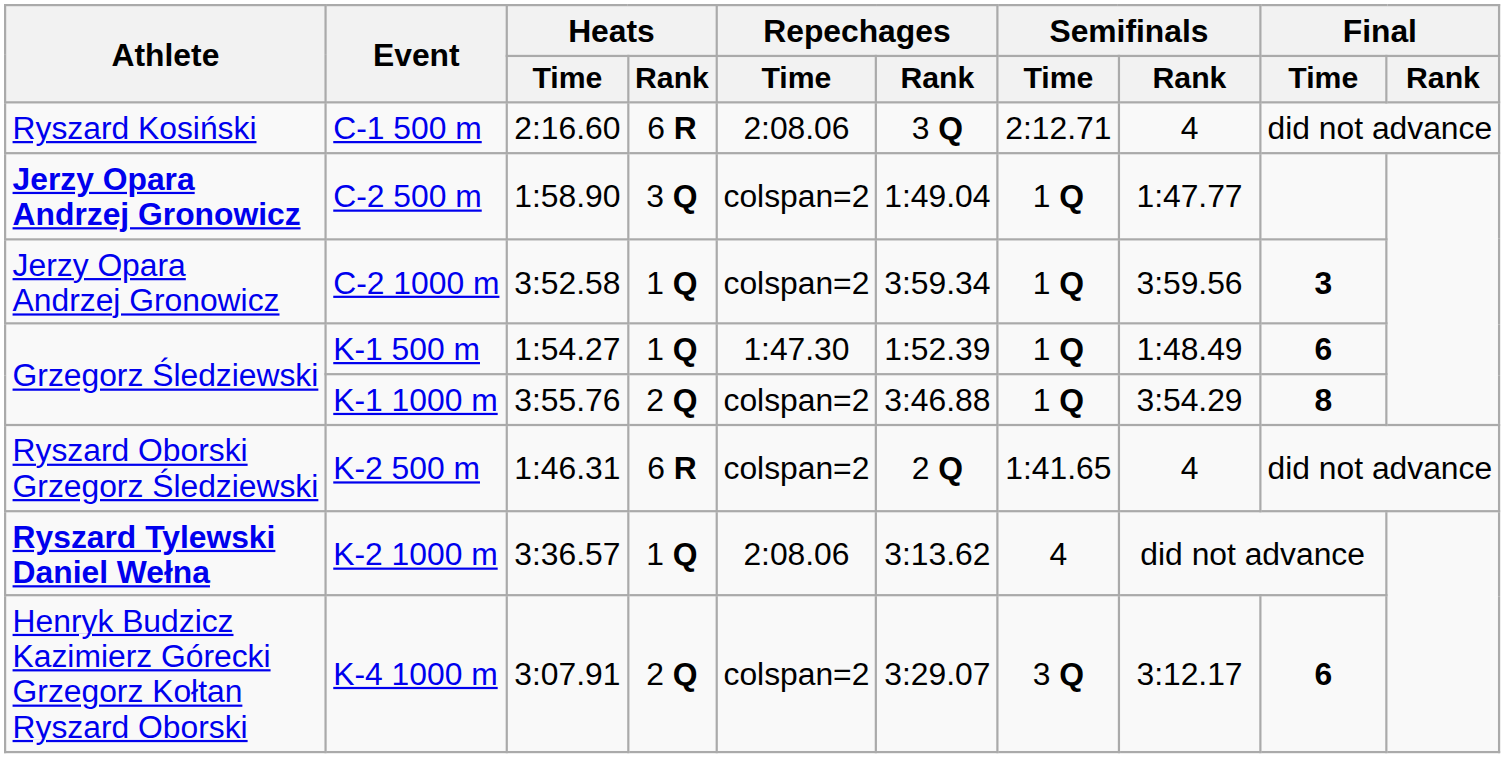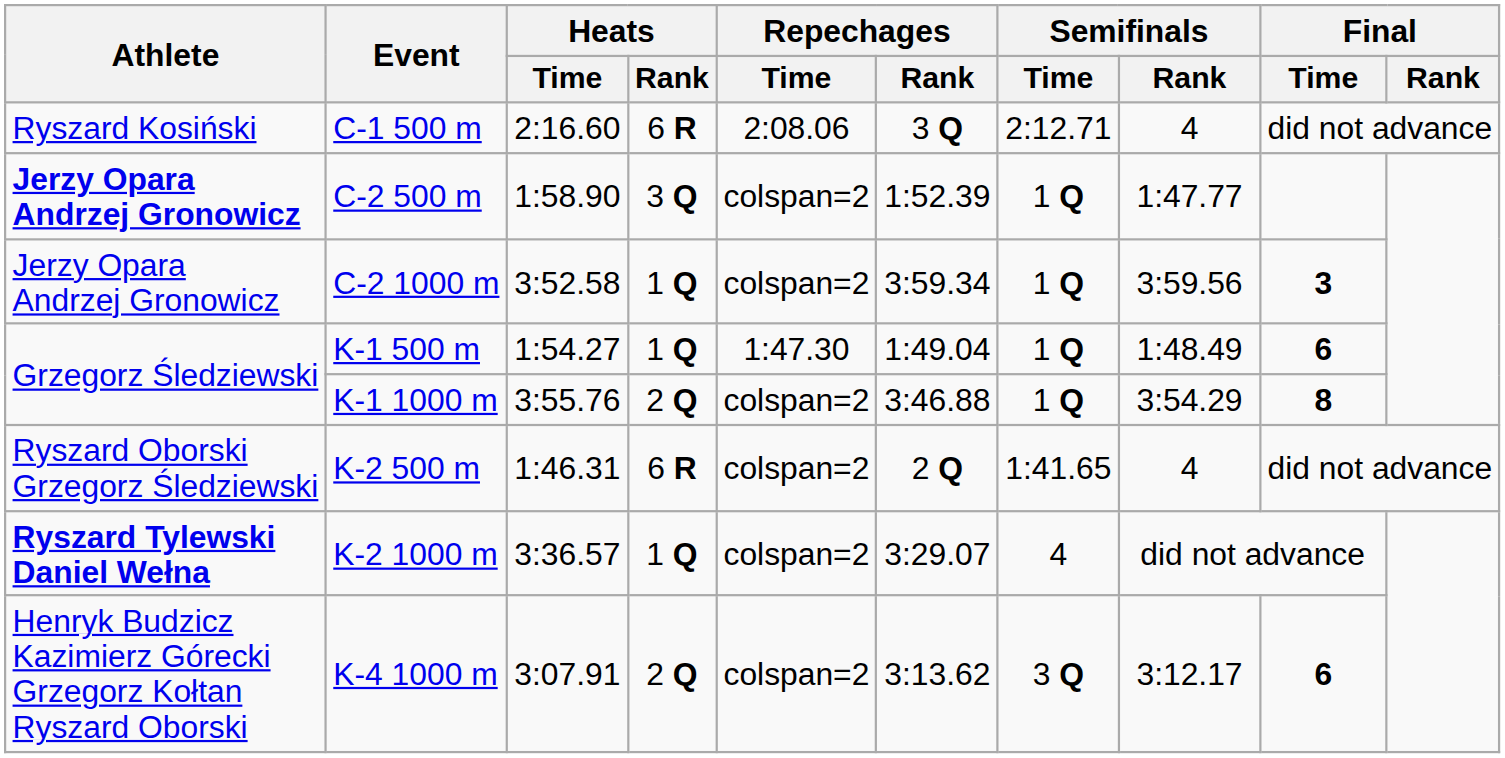C-2 500 m | Repechages / Rank: 1:49.04 -> 1:52.39
K-1 500 m | Repechages / Rank: 1:52.39 -> 1:49.04
K-2 1000 m | Repechages / Time: 2:08.06 -> colspan=2
K-2 1000 m | Repechages / Rank: 3:13.62 -> 3:29.07
K-4 1000 m | Repechages / Rank: 3:29.07 -> 3:13.62
